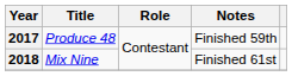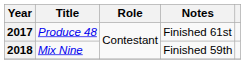2017 | Notes: Finished 59th -> Finished 61st
2018 | Notes: Finished 61st -> Finished 59th
